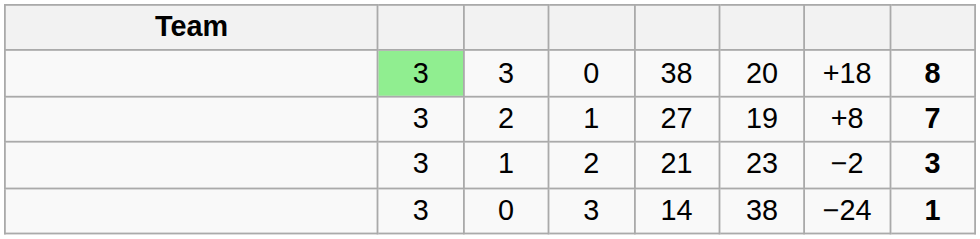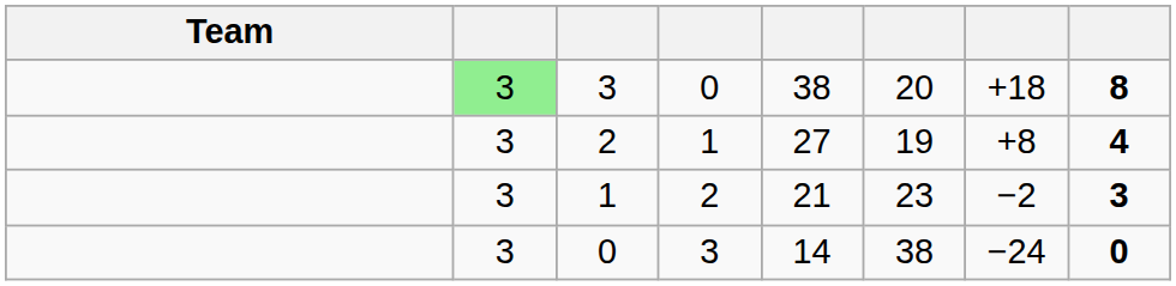row 3 | column 8: 7 -> 4
row 5 | column 8: 1 -> 0
